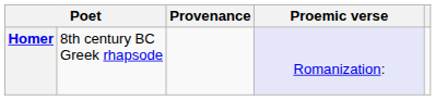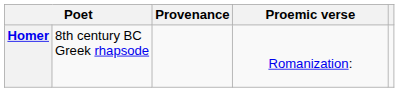Homer | Proemic verse: lavender background -> no background
